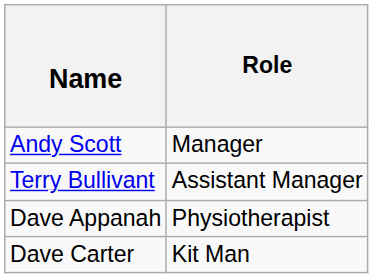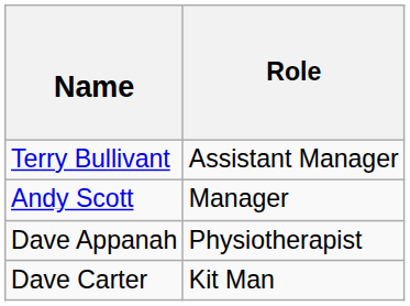rows swapped: Andy Scott <-> Terry Bullivant
